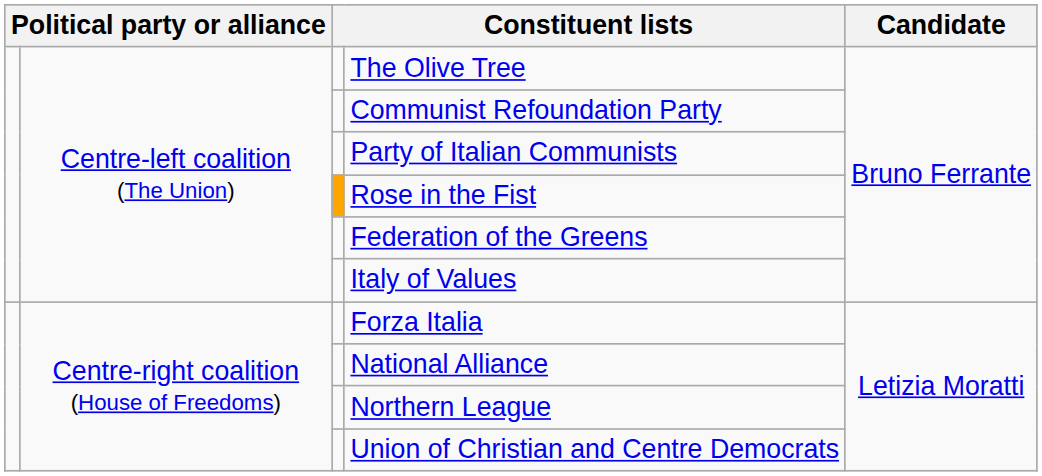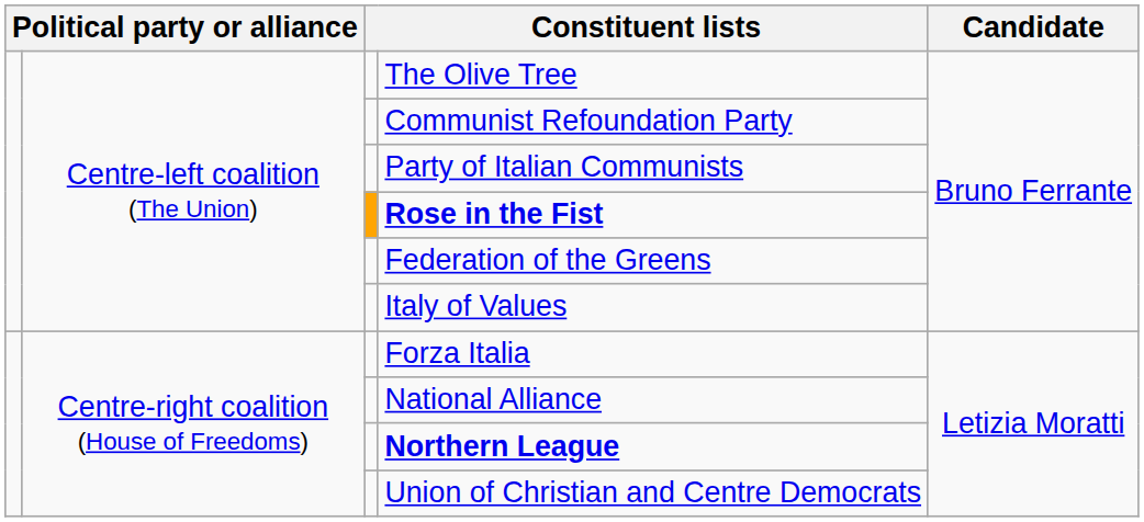Rose in the Fist | column 4: normal -> bold
Northern League | column 4: normal -> bold
